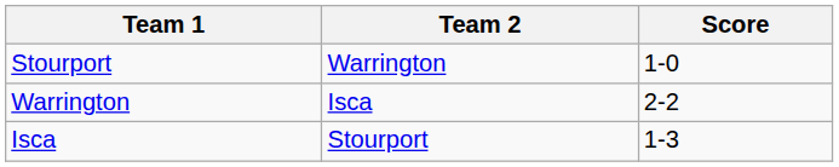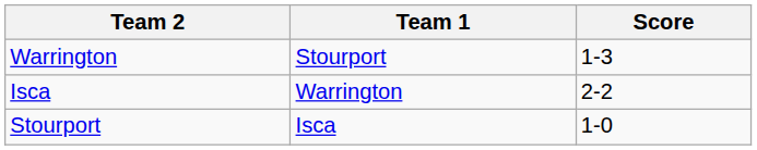columns swapped: Team 1 <-> Team 2
row 2 | Score: 1-0 -> 1-3
row 4 | Score: 1-3 -> 1-0
